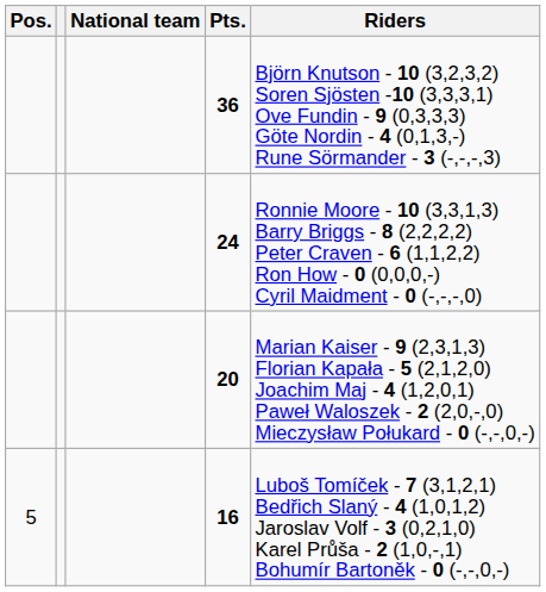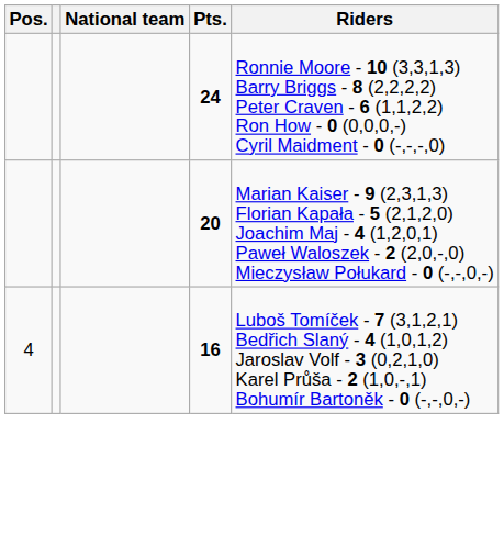- row: 36 | Björn Knutson - 10 (3,2,3,2) Soren Sjösten -10 (3,3,3,1) Ove Fundin - 9 (0,3,3,3) Göte Nordin - 4 (0,1,3,-) Rune Sörmander - 3 (-,-,-,3)
16 | Pos.: 5 -> 4
